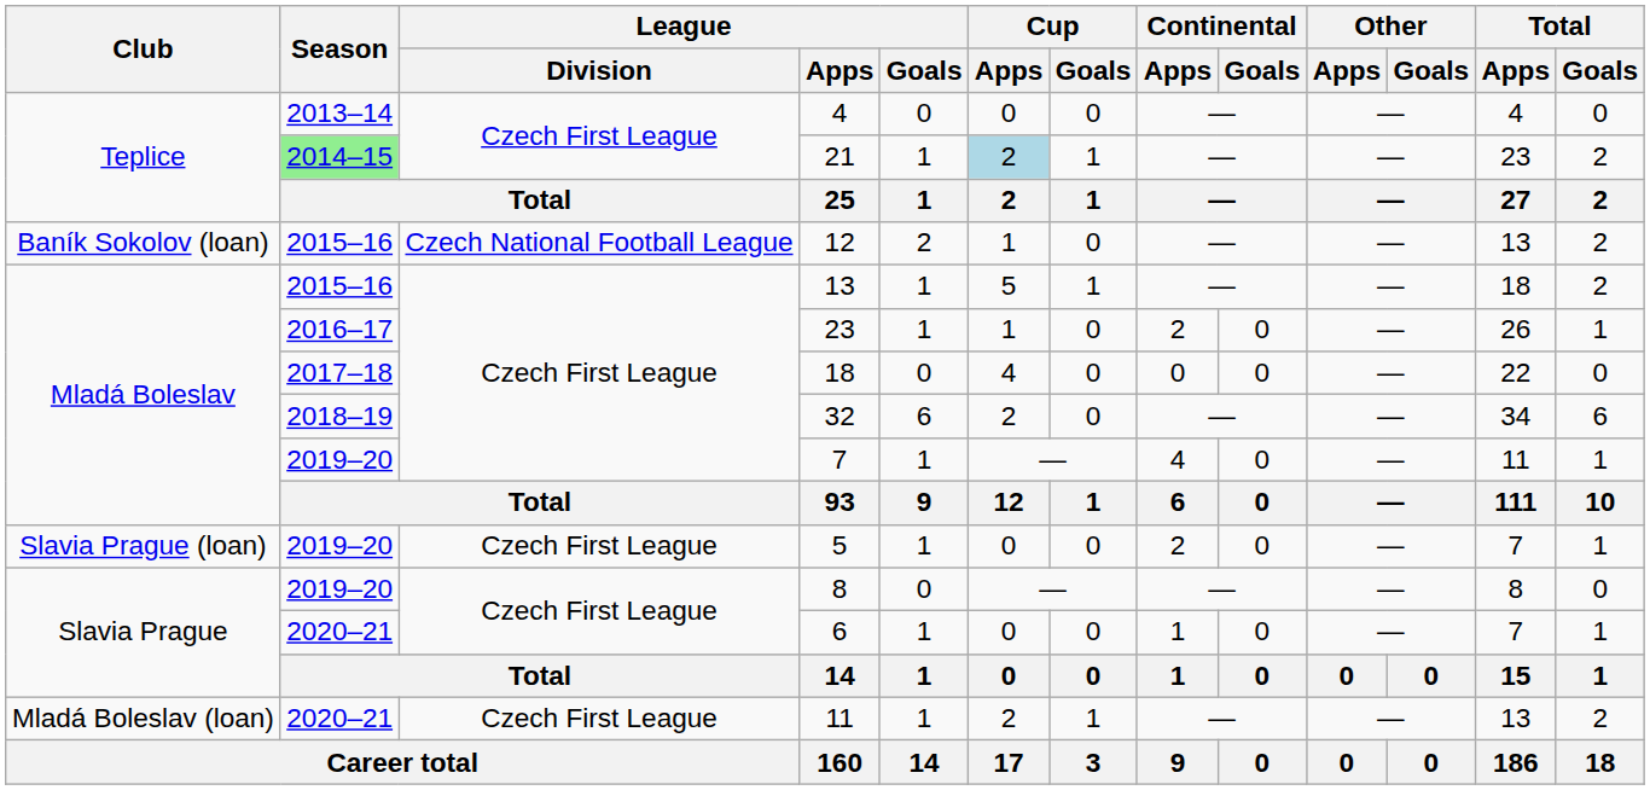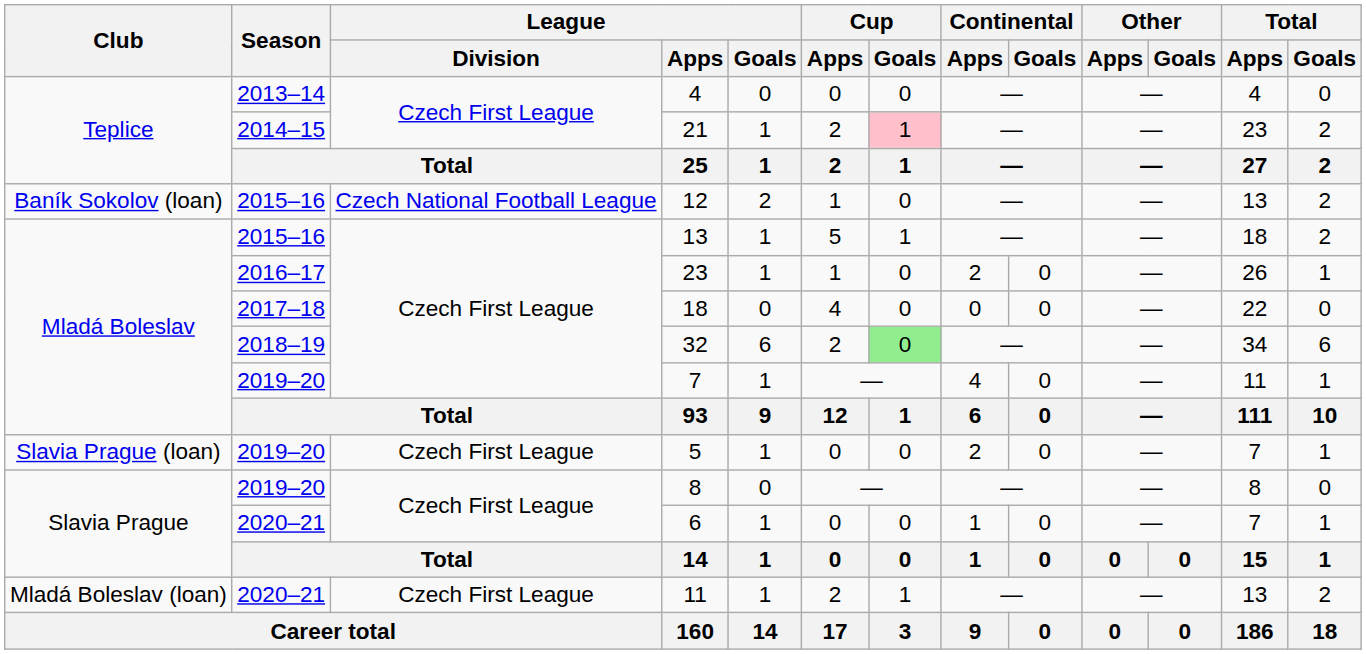21 | Season: lightgreen background -> no background
21 | Cup / Apps: lightblue background -> no background
21 | Cup / Goals: no background -> pink background
32 | Cup / Goals: no background -> lightgreen background
